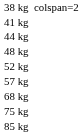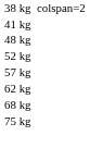- row: 44 kg
+ row: 62 kg
- row: 85 kg
